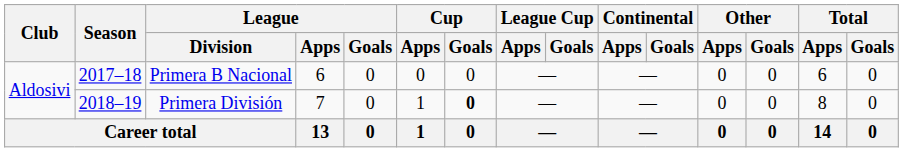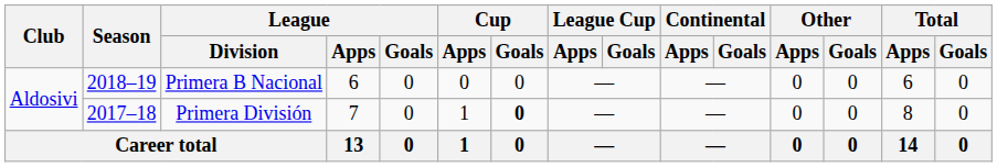Primera B Nacional | Season: 2017–18 -> 2018–19
Primera División | Season: 2018–19 -> 2017–18
